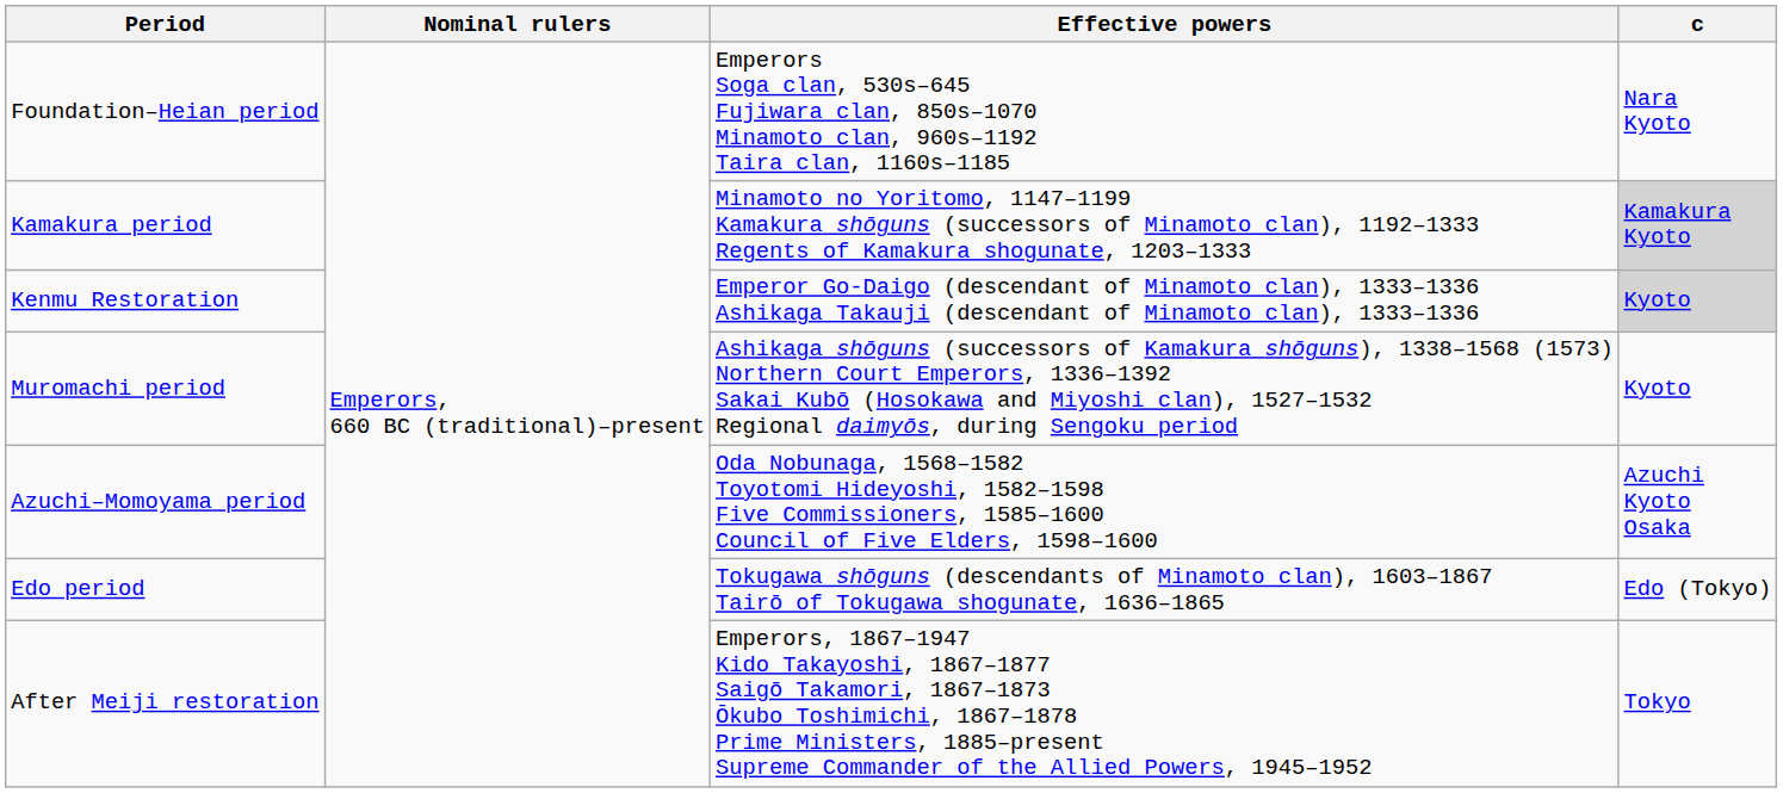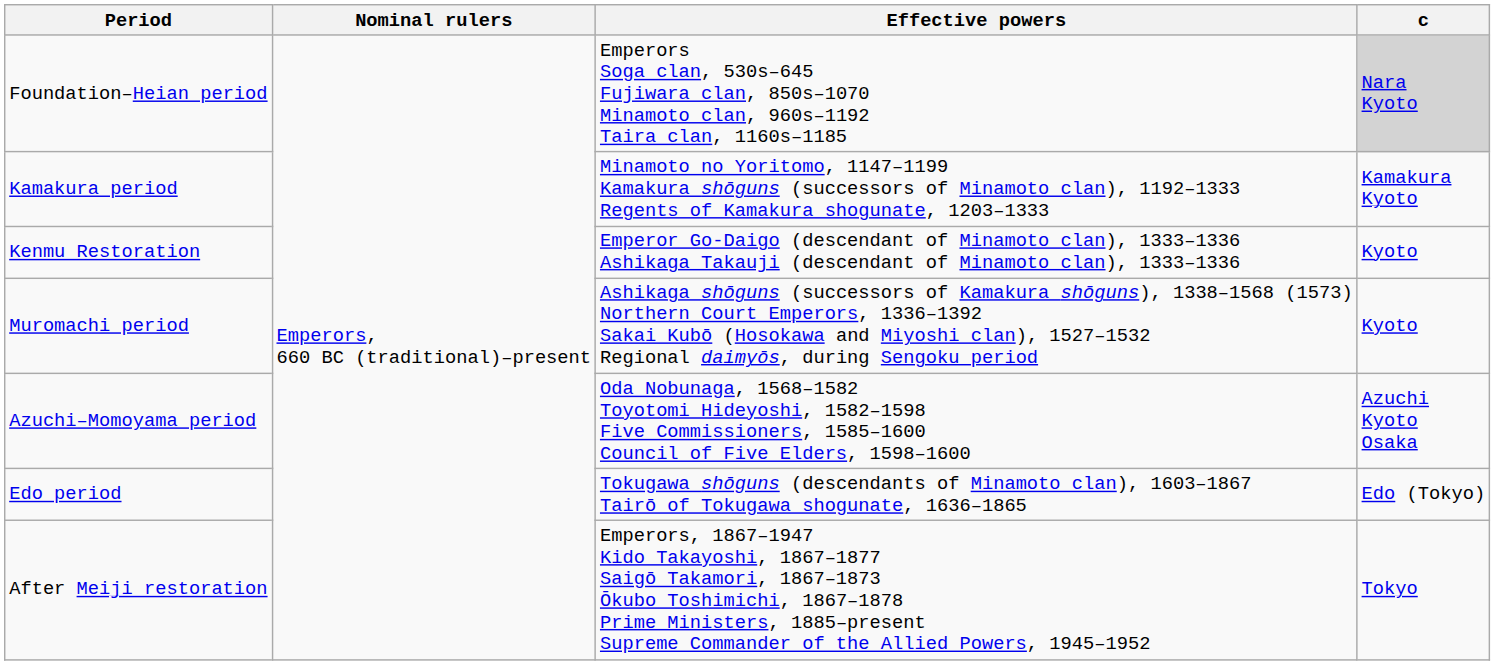Foundation–Heian period | c: no background -> lightgrey background
Kamakura period | c: lightgrey background -> no background
Kenmu Restoration | c: lightgrey background -> no background
